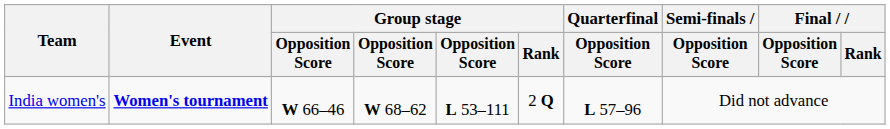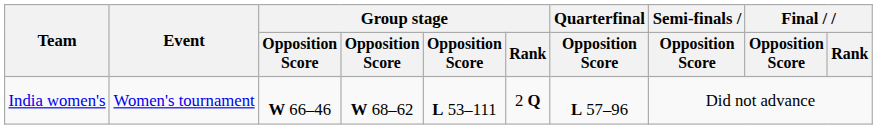India women's | Event: bold -> normal
